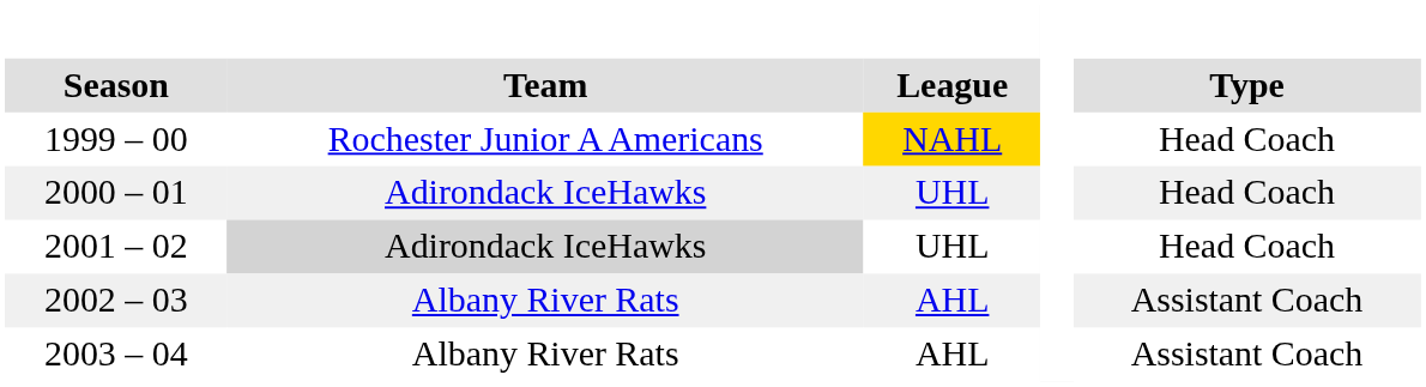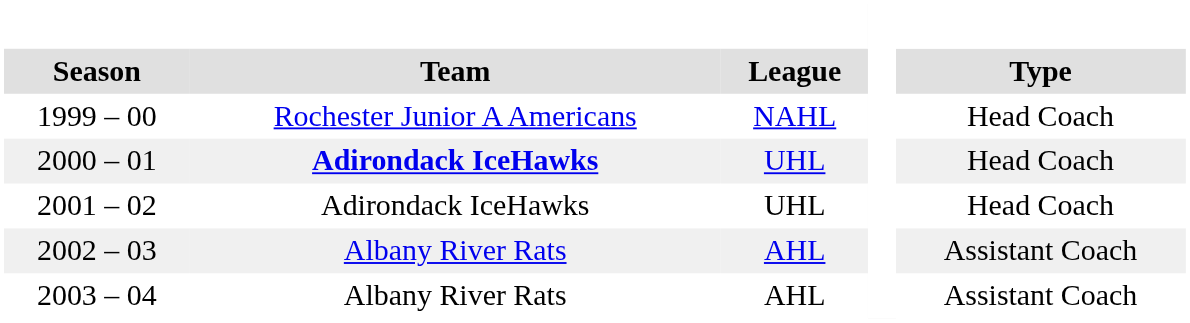1999 – 00 | League: gold background -> no background
2000 – 01 | Team: normal -> bold
2001 – 02 | Team: lightgrey background -> no background
